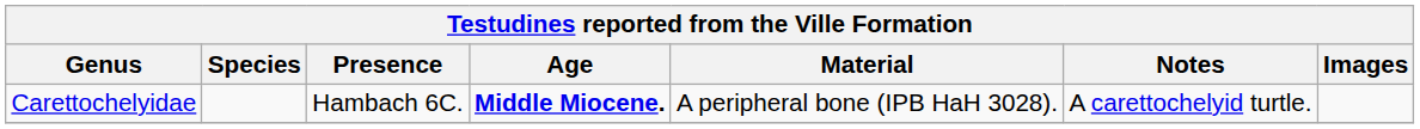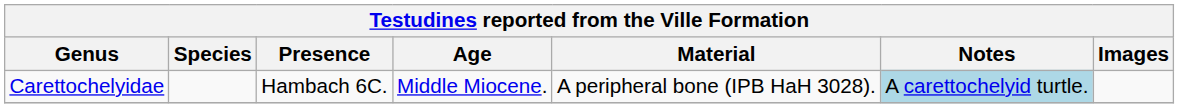Carettochelyidae | Age: bold -> normal
Carettochelyidae | Notes: no background -> lightblue background
